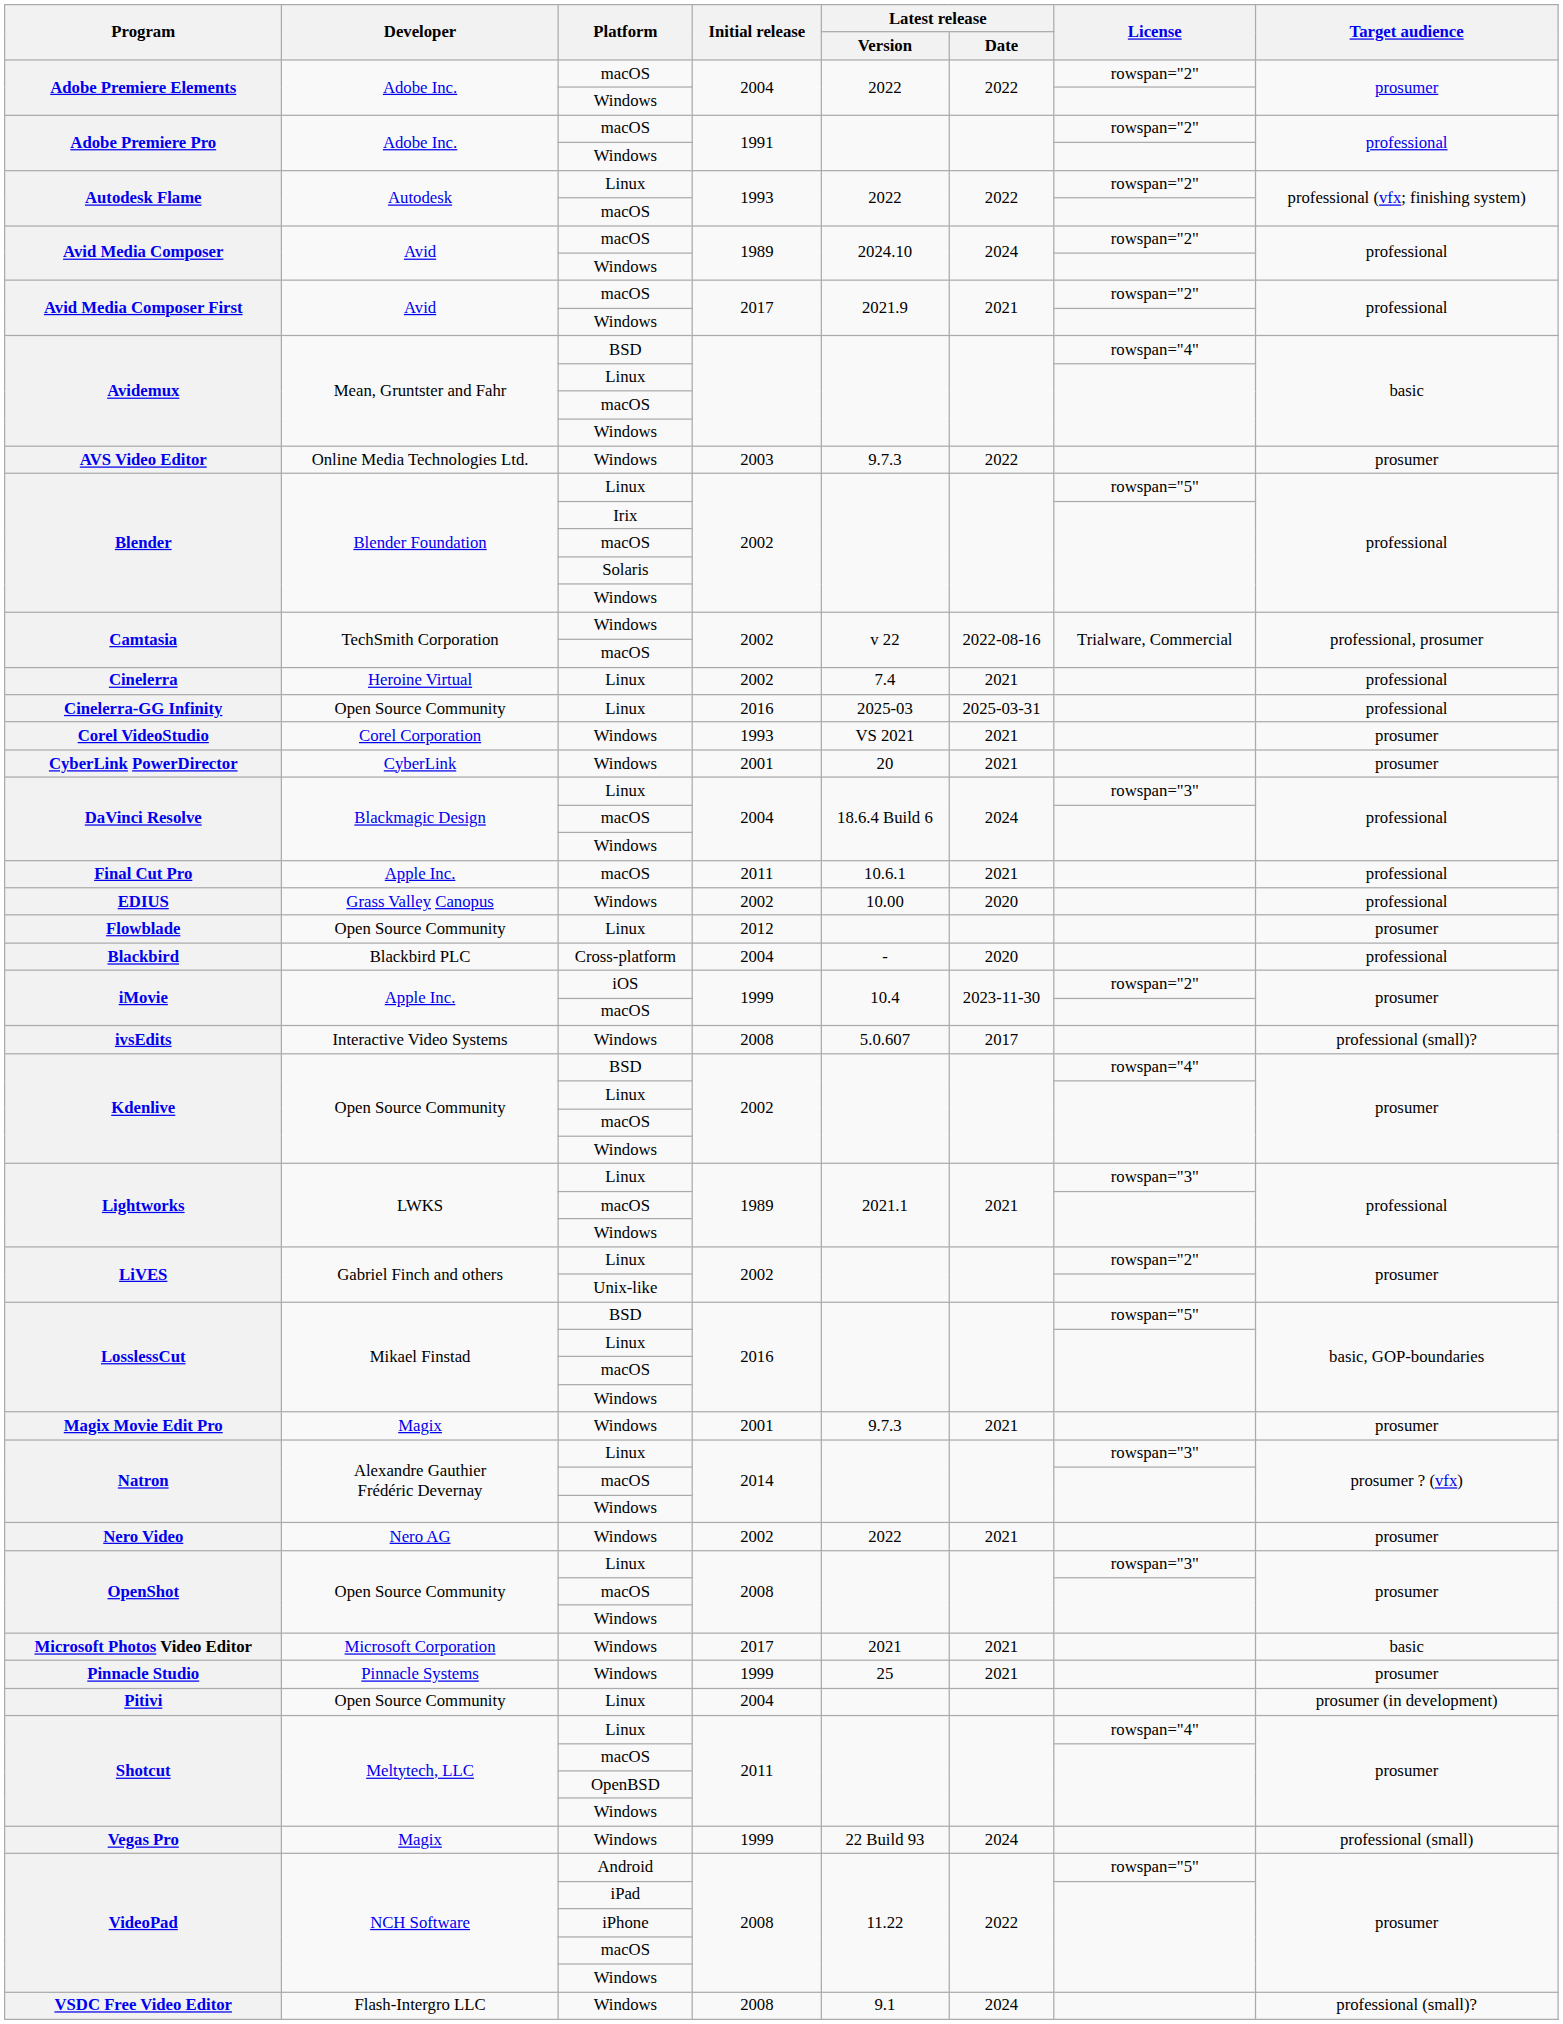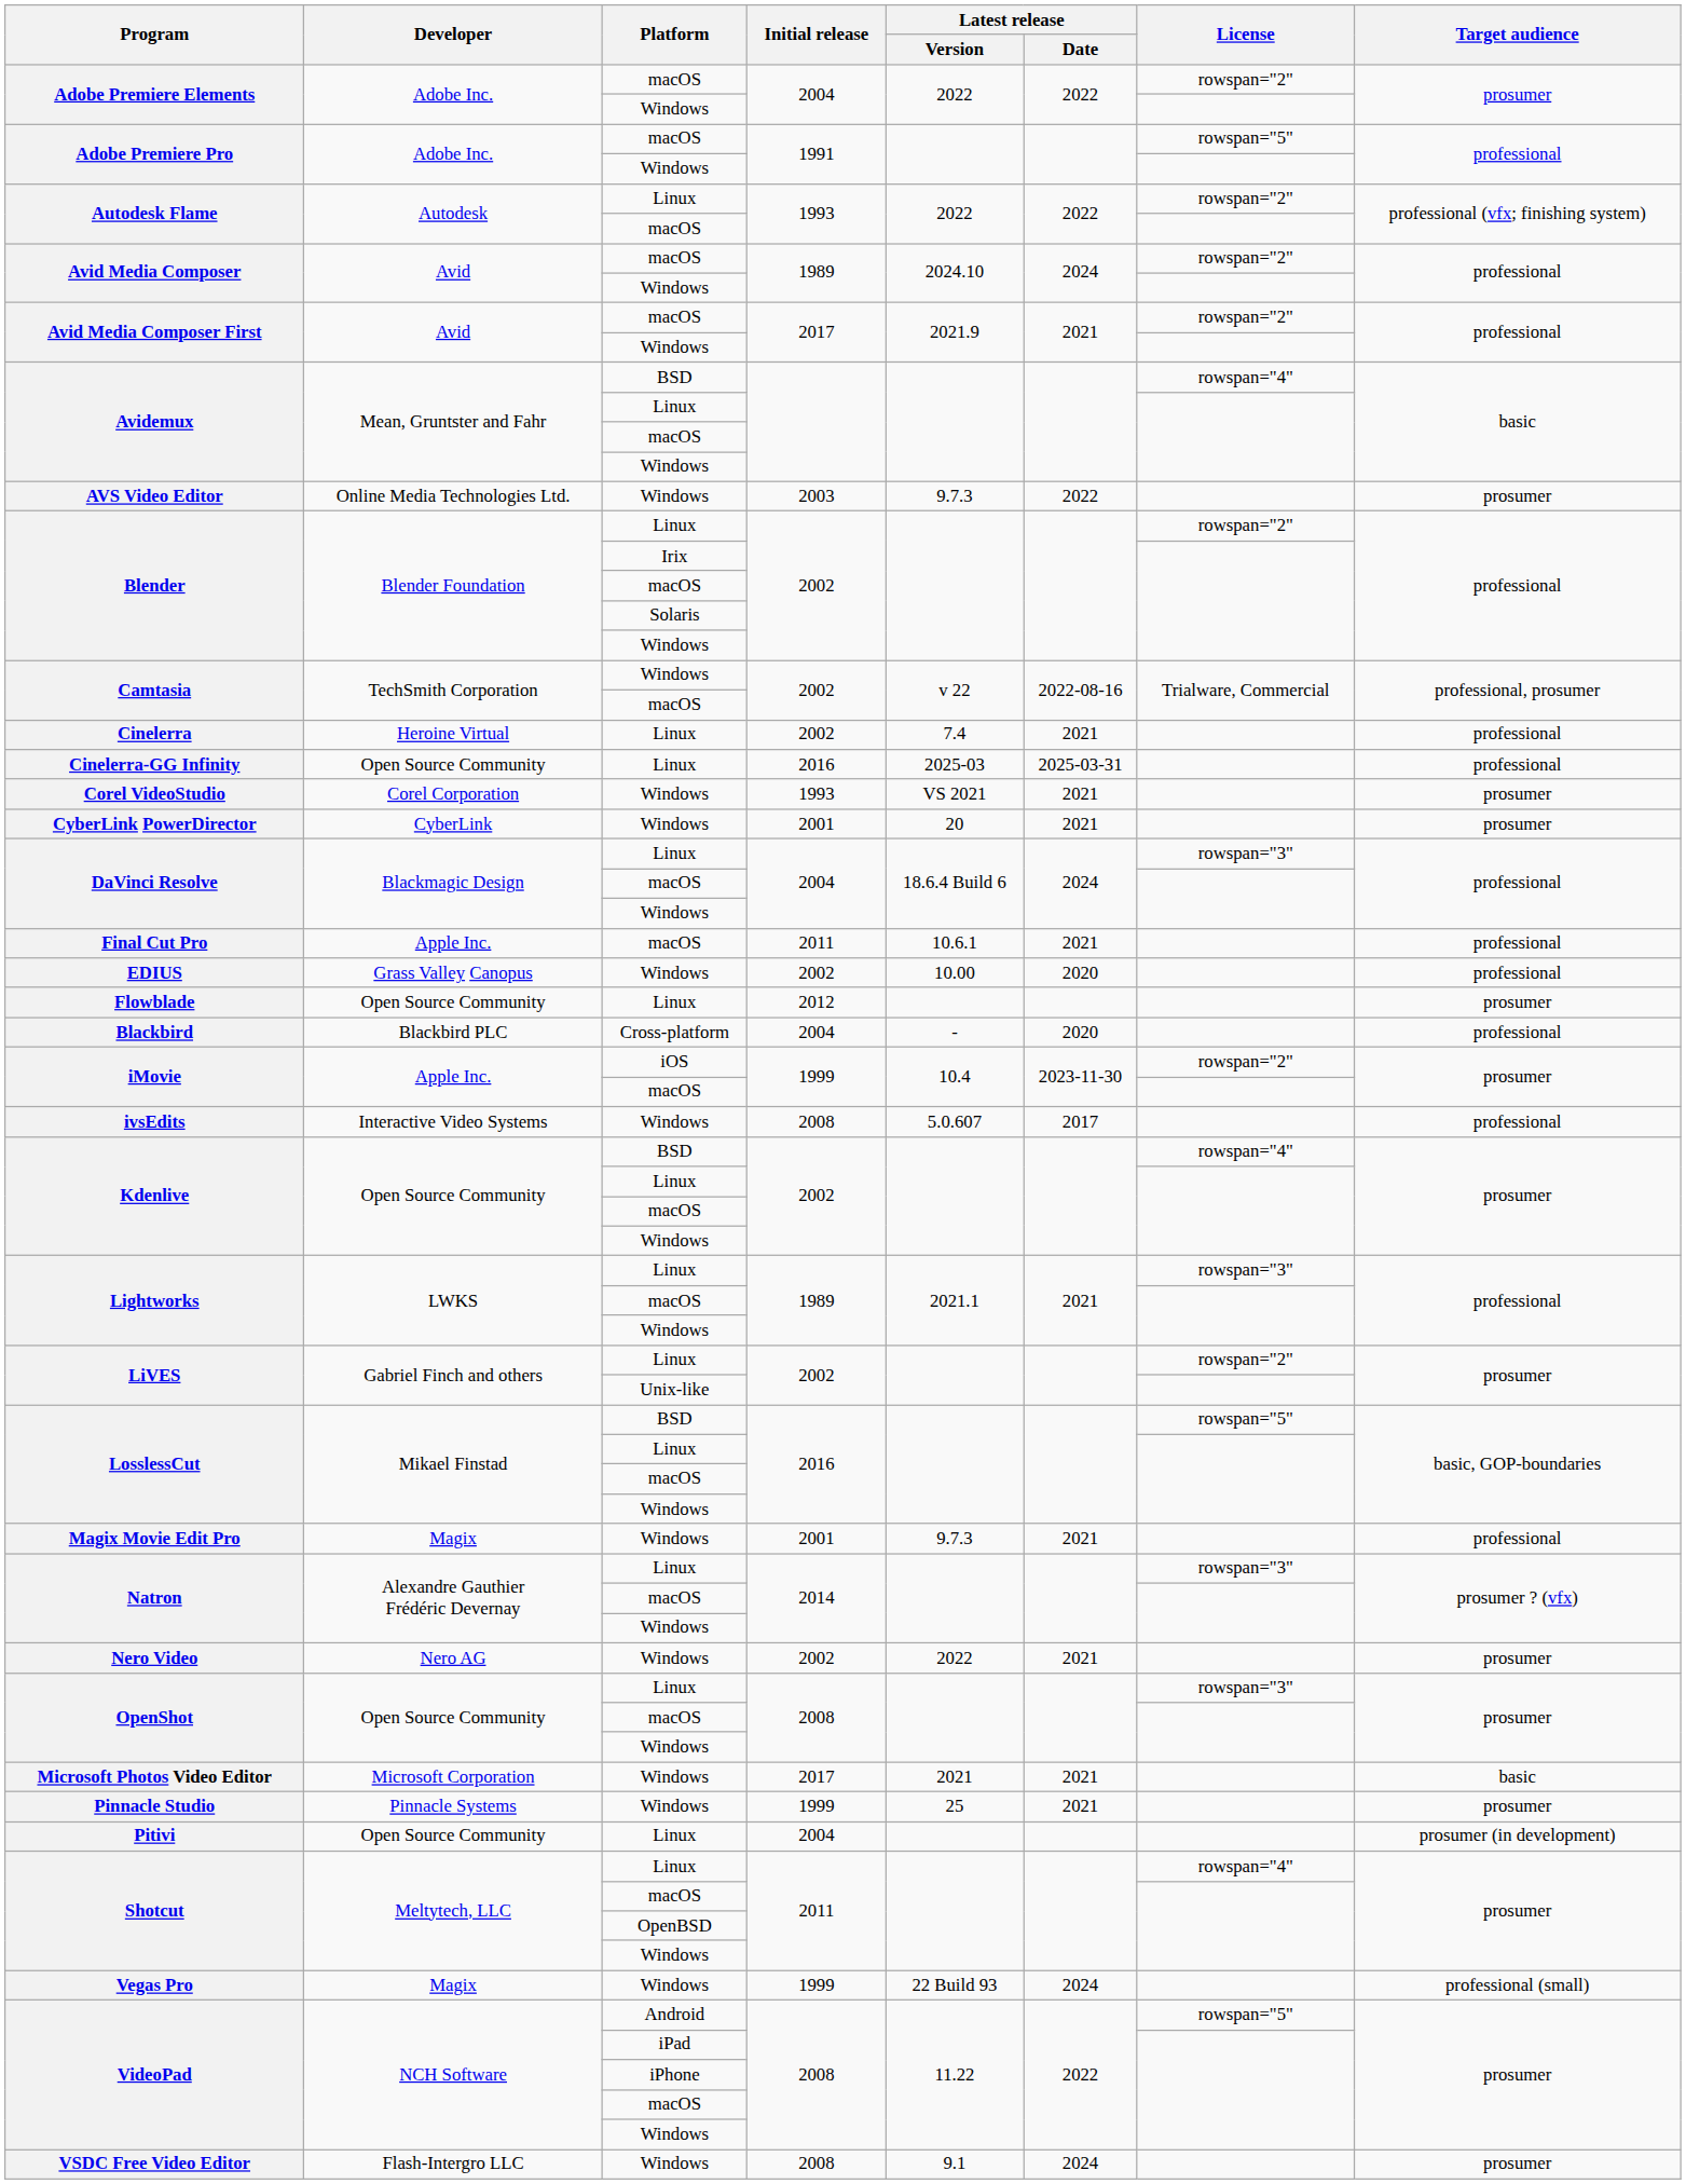Adobe Premiere Pro / macOS | License: rowspan="2" -> rowspan="5"
Blender / Linux | License: rowspan="5" -> rowspan="2"
ivsEdits | Target audience: professional (small)? -> professional
Magix Movie Edit Pro | Target audience: prosumer -> professional
VSDC Free Video Editor | Target audience: professional (small)? -> prosumer
